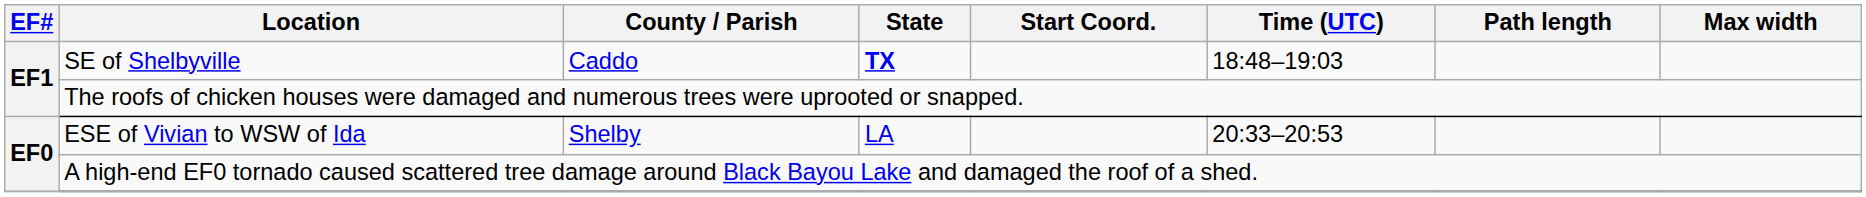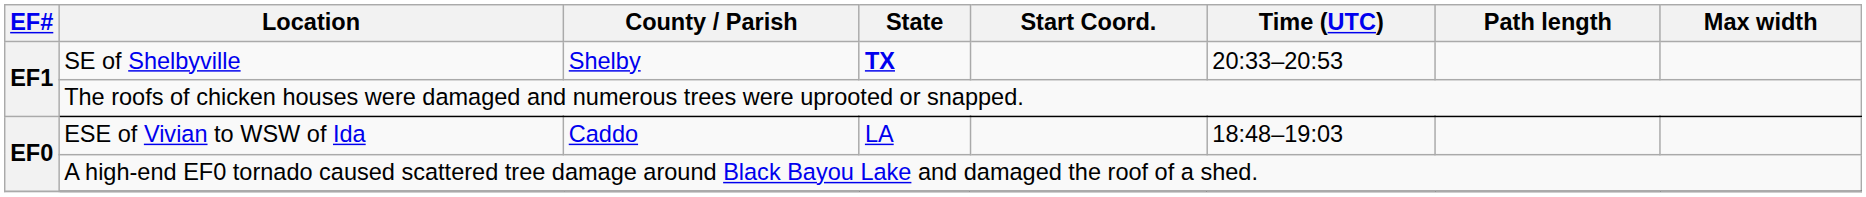SE of Shelbyville | County / Parish: Caddo -> Shelby
SE of Shelbyville | Time (UTC): 18:48–19:03 -> 20:33–20:53
ESE of Vivian to WSW of Ida | County / Parish: Shelby -> Caddo
ESE of Vivian to WSW of Ida | Time (UTC): 20:33–20:53 -> 18:48–19:03
